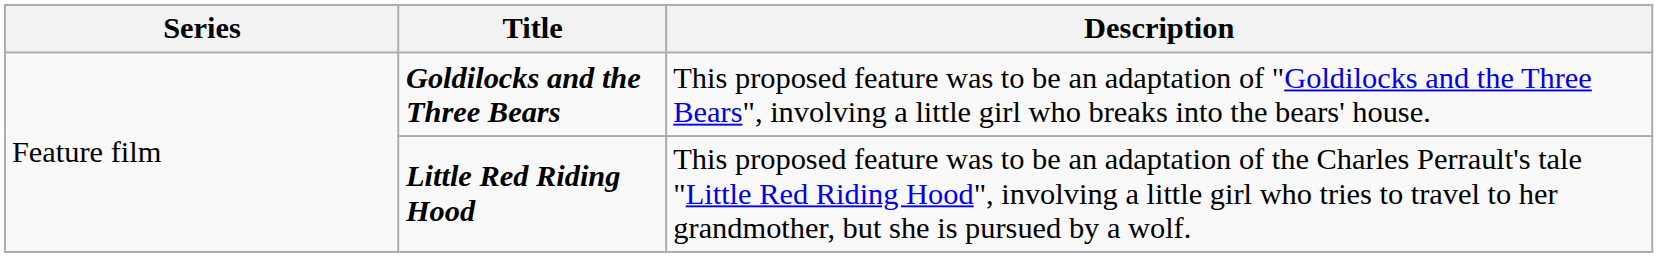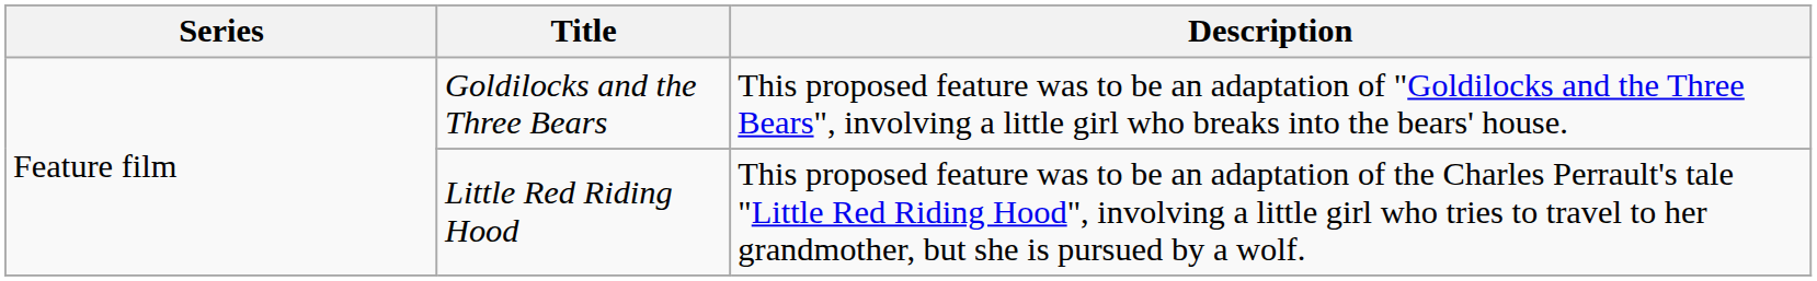Goldilocks and the Three Bears | Title: bold -> normal
Little Red Riding Hood | Title: bold -> normal
